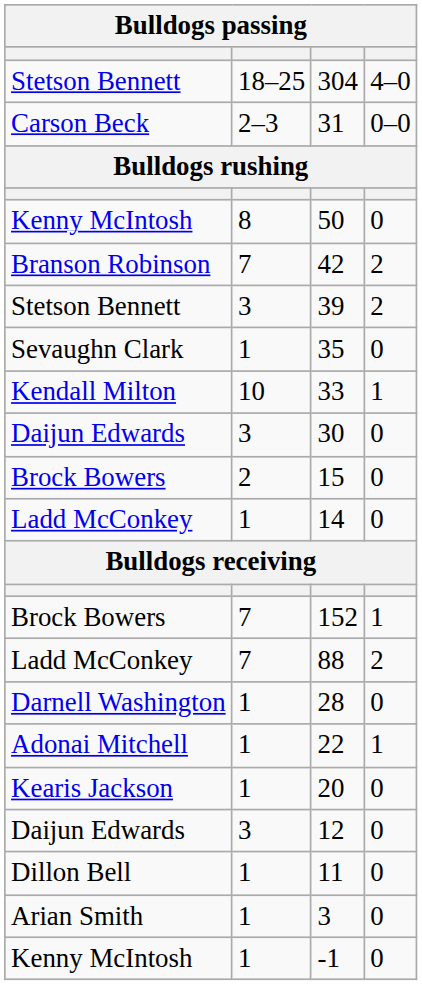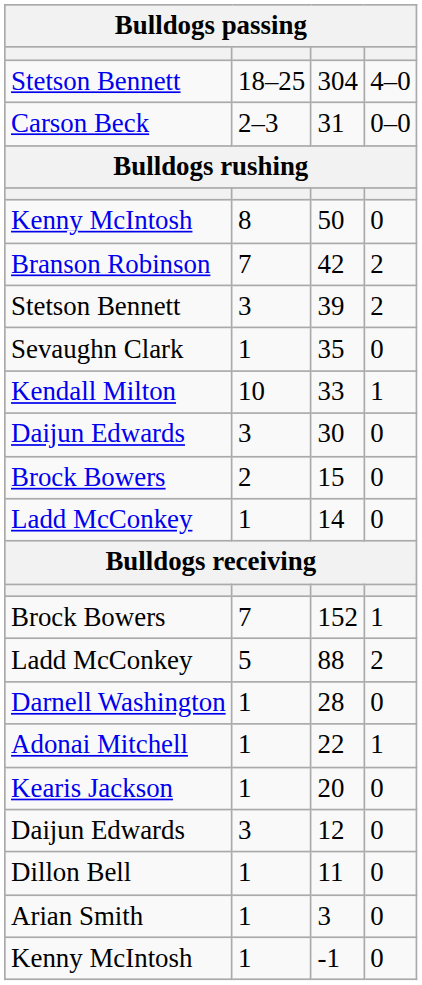88 | column 2: 7 -> 5
